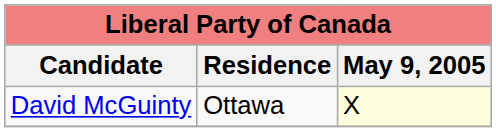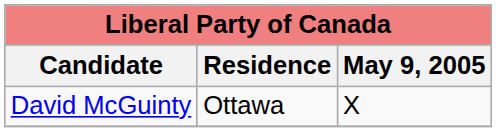David McGuinty | May 9, 2005: lightyellow background -> no background
